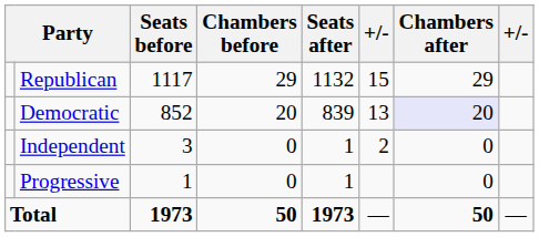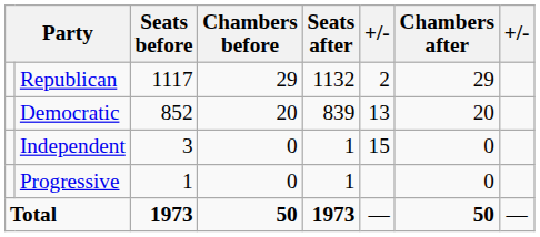Republican | column 6: 15 -> 2
Democratic | Chambers after: lavender background -> no background
Independent | column 6: 2 -> 15
